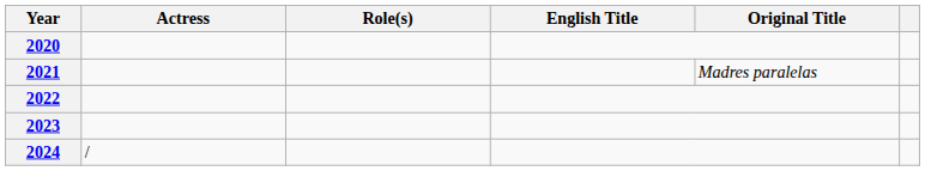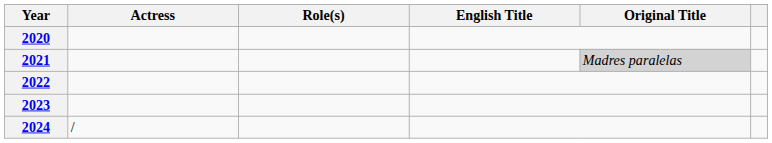2021 | Original Title: no background -> lightgrey background
